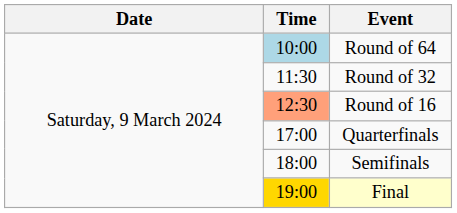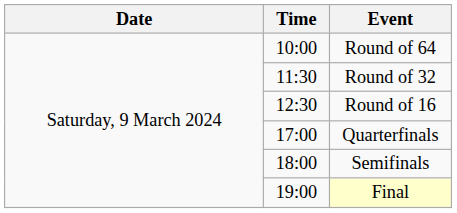Round of 64 | Time: lightblue background -> no background
Round of 16 | Time: lightsalmon background -> no background
Final | Time: gold background -> no background
